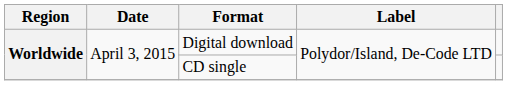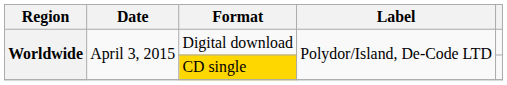CD single | Format: no background -> gold background
